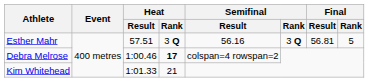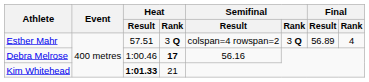Esther Mahr | Semifinal / Result: 56.16 -> colspan=4 rowspan=2
Esther Mahr | Final / Result: 56.81 -> 56.89
Esther Mahr | Final / Rank: 5 -> 4
Debra Melrose | Semifinal / Result: colspan=4 rowspan=2 -> 56.16
Kim Whitehead | Heat / Result: normal -> bold
